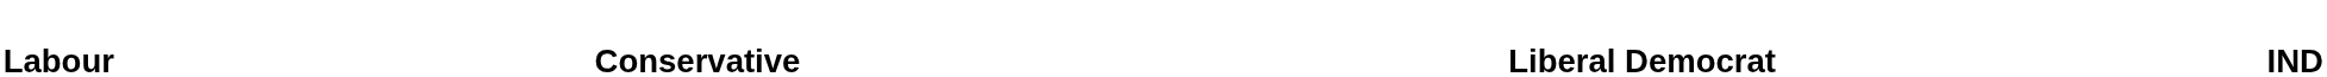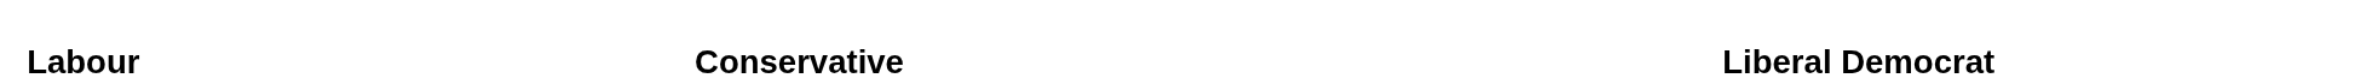- column: 3 | IND
